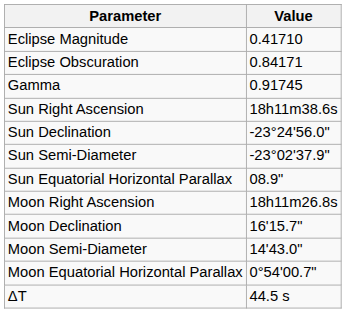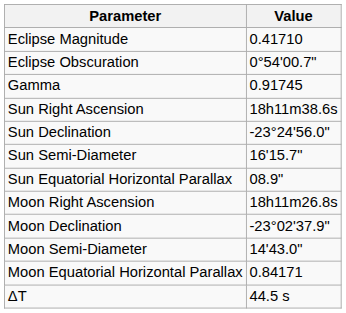Eclipse Obscuration | Value: 0.84171 -> 0°54'00.7"
Sun Semi-Diameter | Value: -23°02'37.9" -> 16'15.7"
Moon Declination | Value: 16'15.7" -> -23°02'37.9"
Moon Equatorial Horizontal Parallax | Value: 0°54'00.7" -> 0.84171
